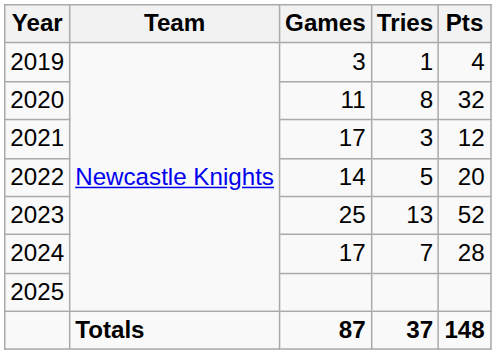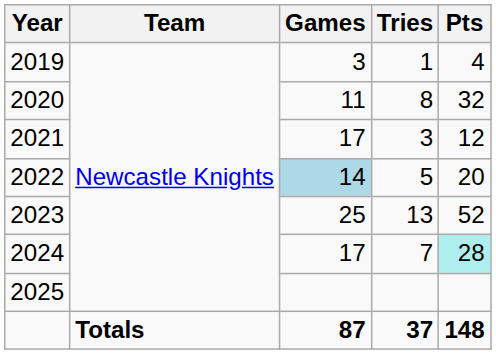2022 | Games: no background -> lightblue background
2024 | Pts: no background -> paleturquoise background
